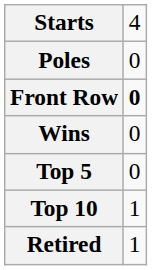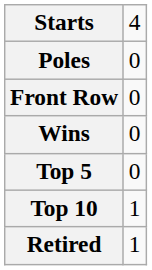Front Row | column 2: bold -> normal
